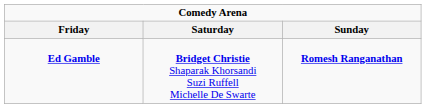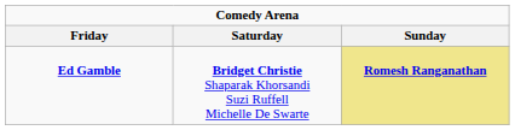Ed Gamble | Sunday: no background -> khaki background
